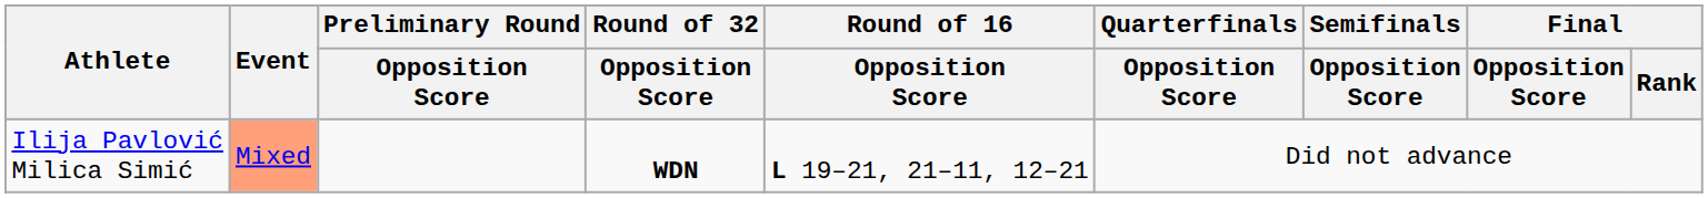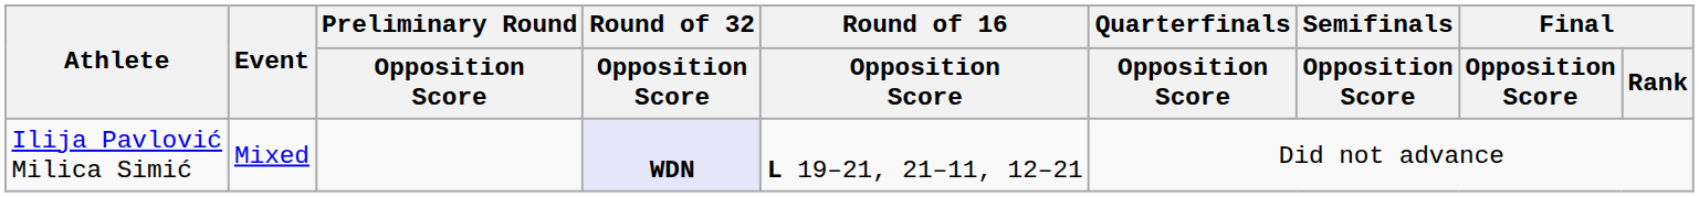Ilija Pavlović Milica Simić | Event: lightsalmon background -> no background
Ilija Pavlović Milica Simić | Round of 32 / Opposition Score: no background -> lavender background
